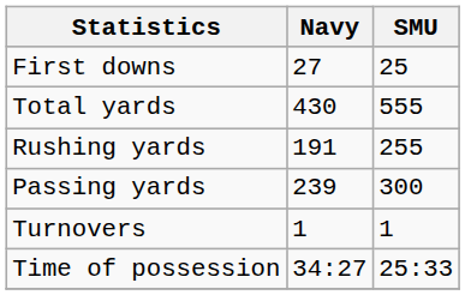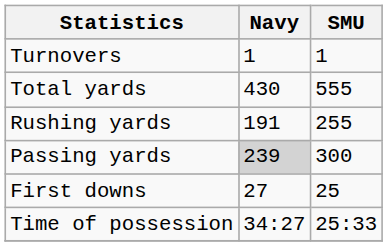rows swapped: First downs <-> Turnovers
Passing yards | Navy: no background -> lightgrey background
